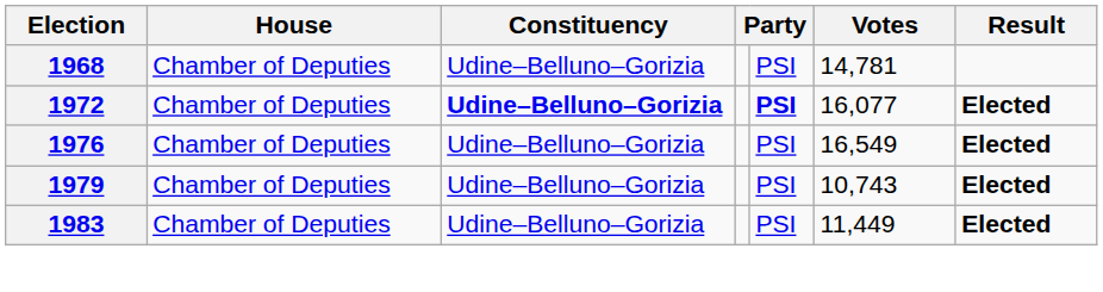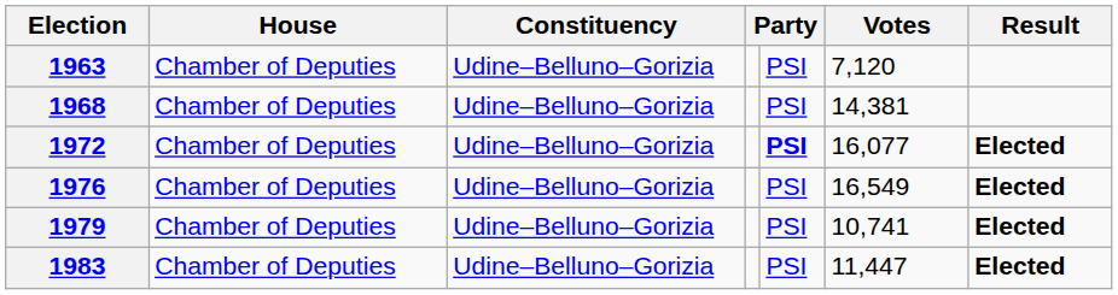+ row: 1963 | Chamber of Deputies | Udine–Belluno–Gorizia | PSI | 7,120
1968 | Votes: 14,781 -> 14,381
1972 | Constituency: bold -> normal
1979 | Votes: 10,743 -> 10,741
1983 | Votes: 11,449 -> 11,447
